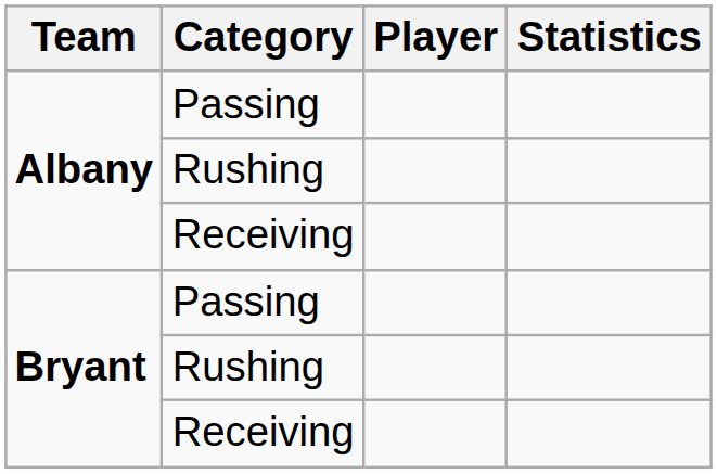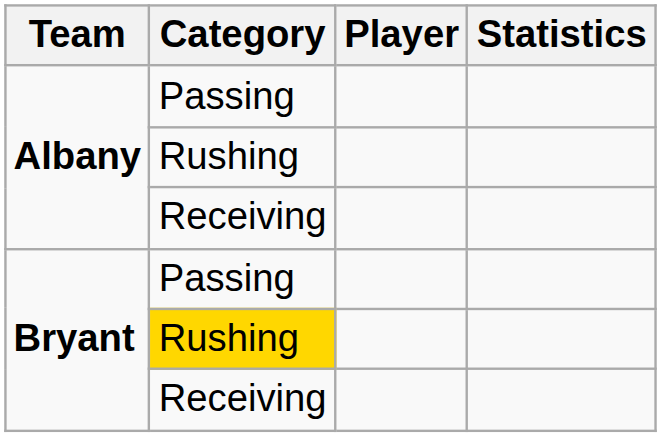Bryant / Rushing | Category: no background -> gold background
